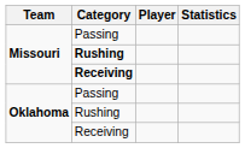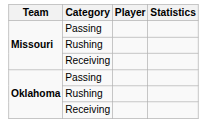Missouri / Rushing | Category: bold -> normal
Missouri / Receiving | Category: bold -> normal
